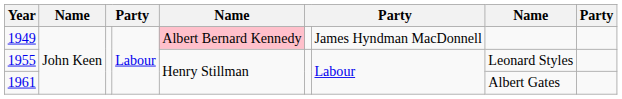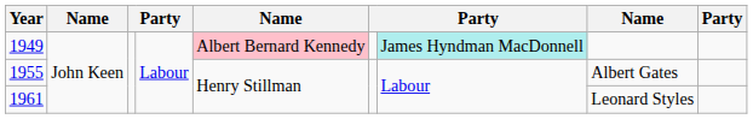1949 | column 7: no background -> paleturquoise background
1955 | column 8: Leonard Styles -> Albert Gates
1961 | column 8: Albert Gates -> Leonard Styles
